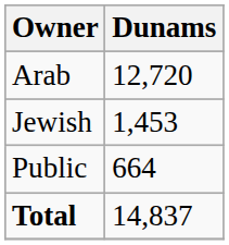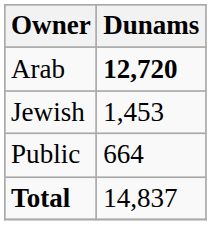Arab | Dunams: normal -> bold
